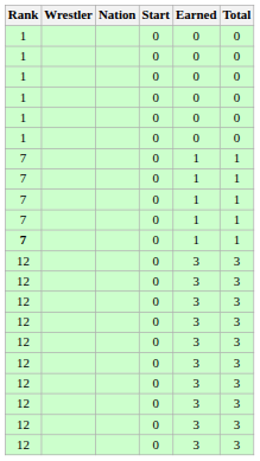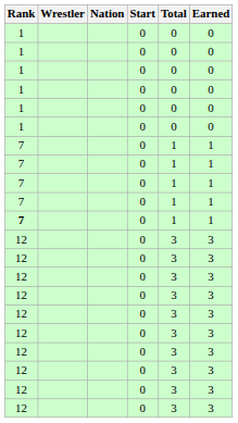columns swapped: Earned <-> Total
